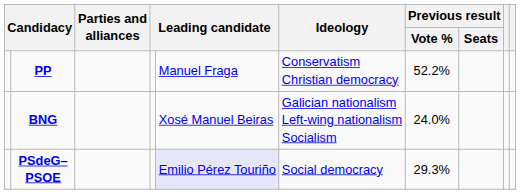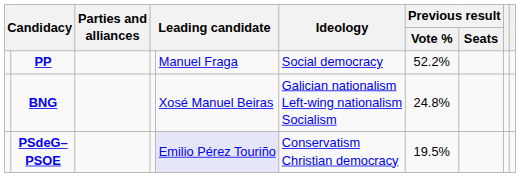PP | Ideology: Conservatism Christian democracy -> Social democracy
BNG | Previous result / Vote %: 24.0% -> 24.8%
PSdeG– PSOE | Ideology: Social democracy -> Conservatism Christian democracy
PSdeG– PSOE | Previous result / Vote %: 29.3% -> 19.5%
